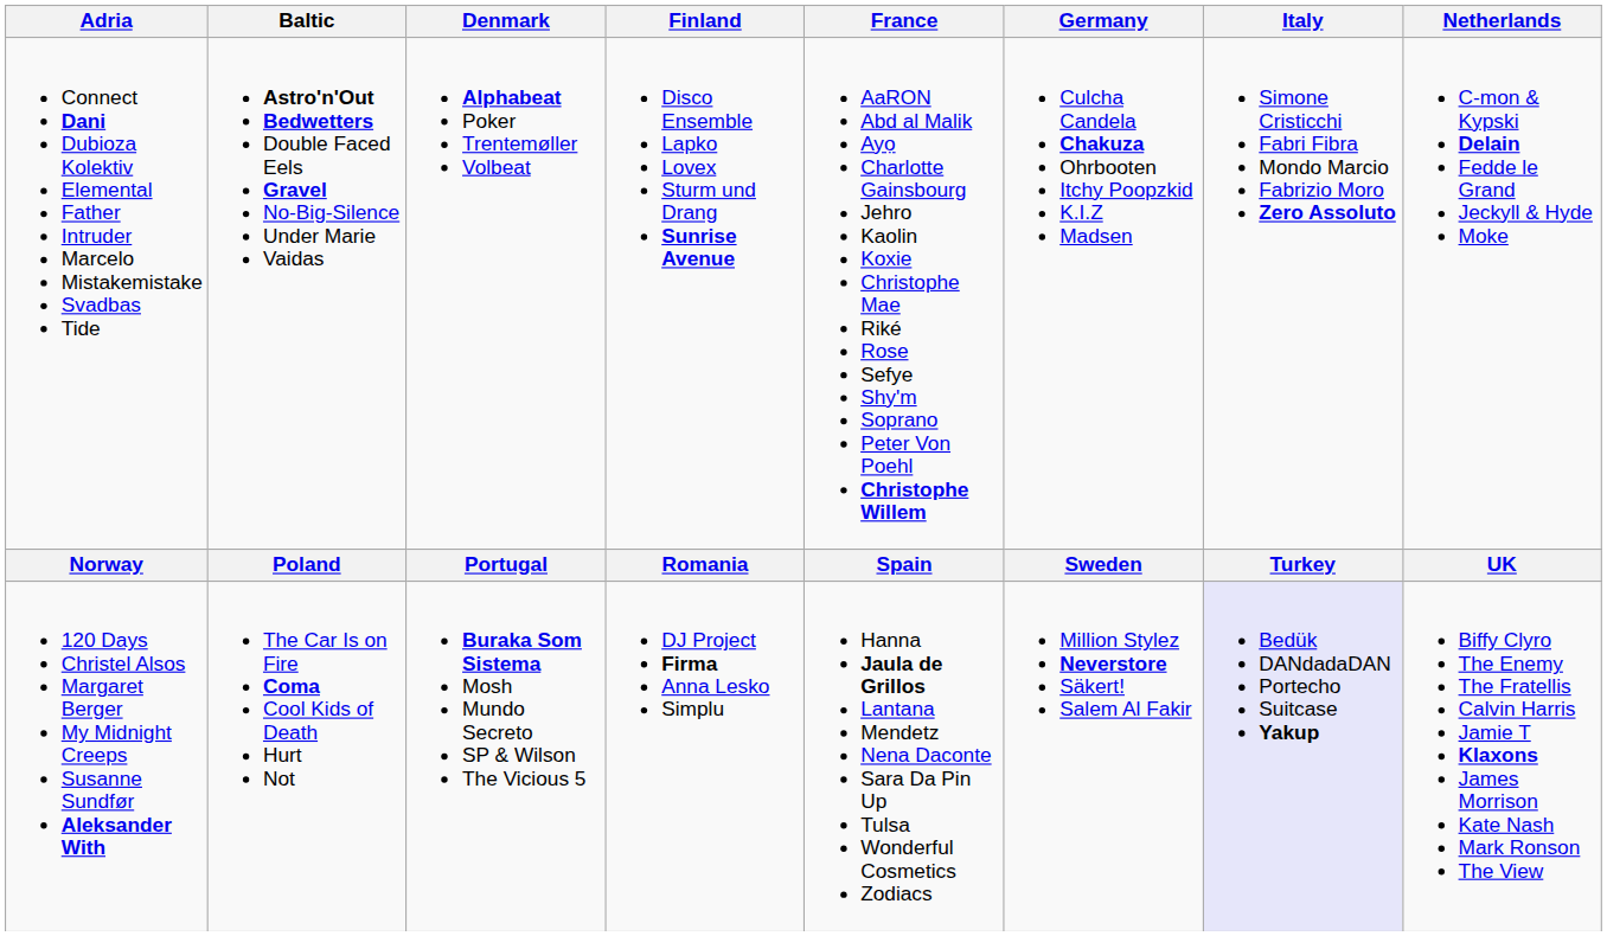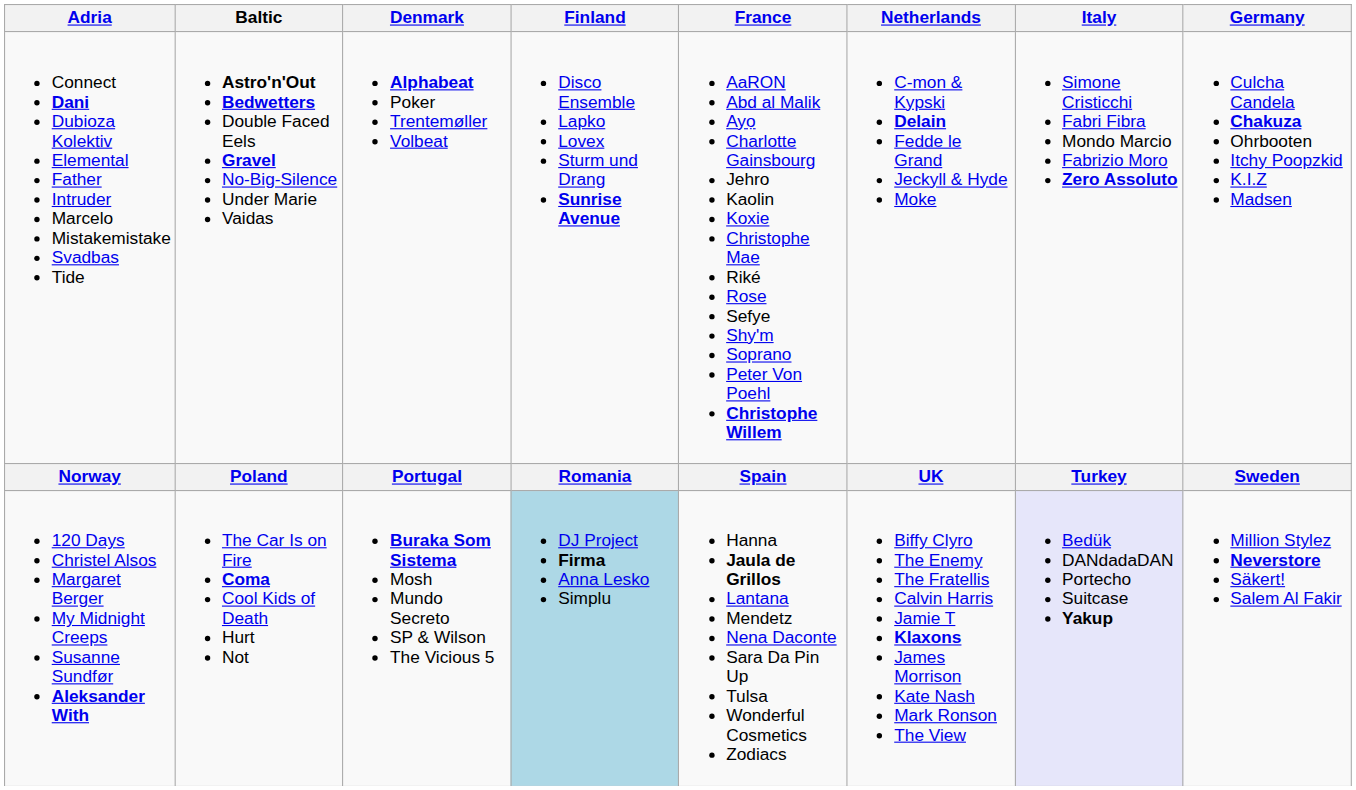columns swapped: Germany <-> Netherlands
row 4 | Finland: no background -> lightblue background
